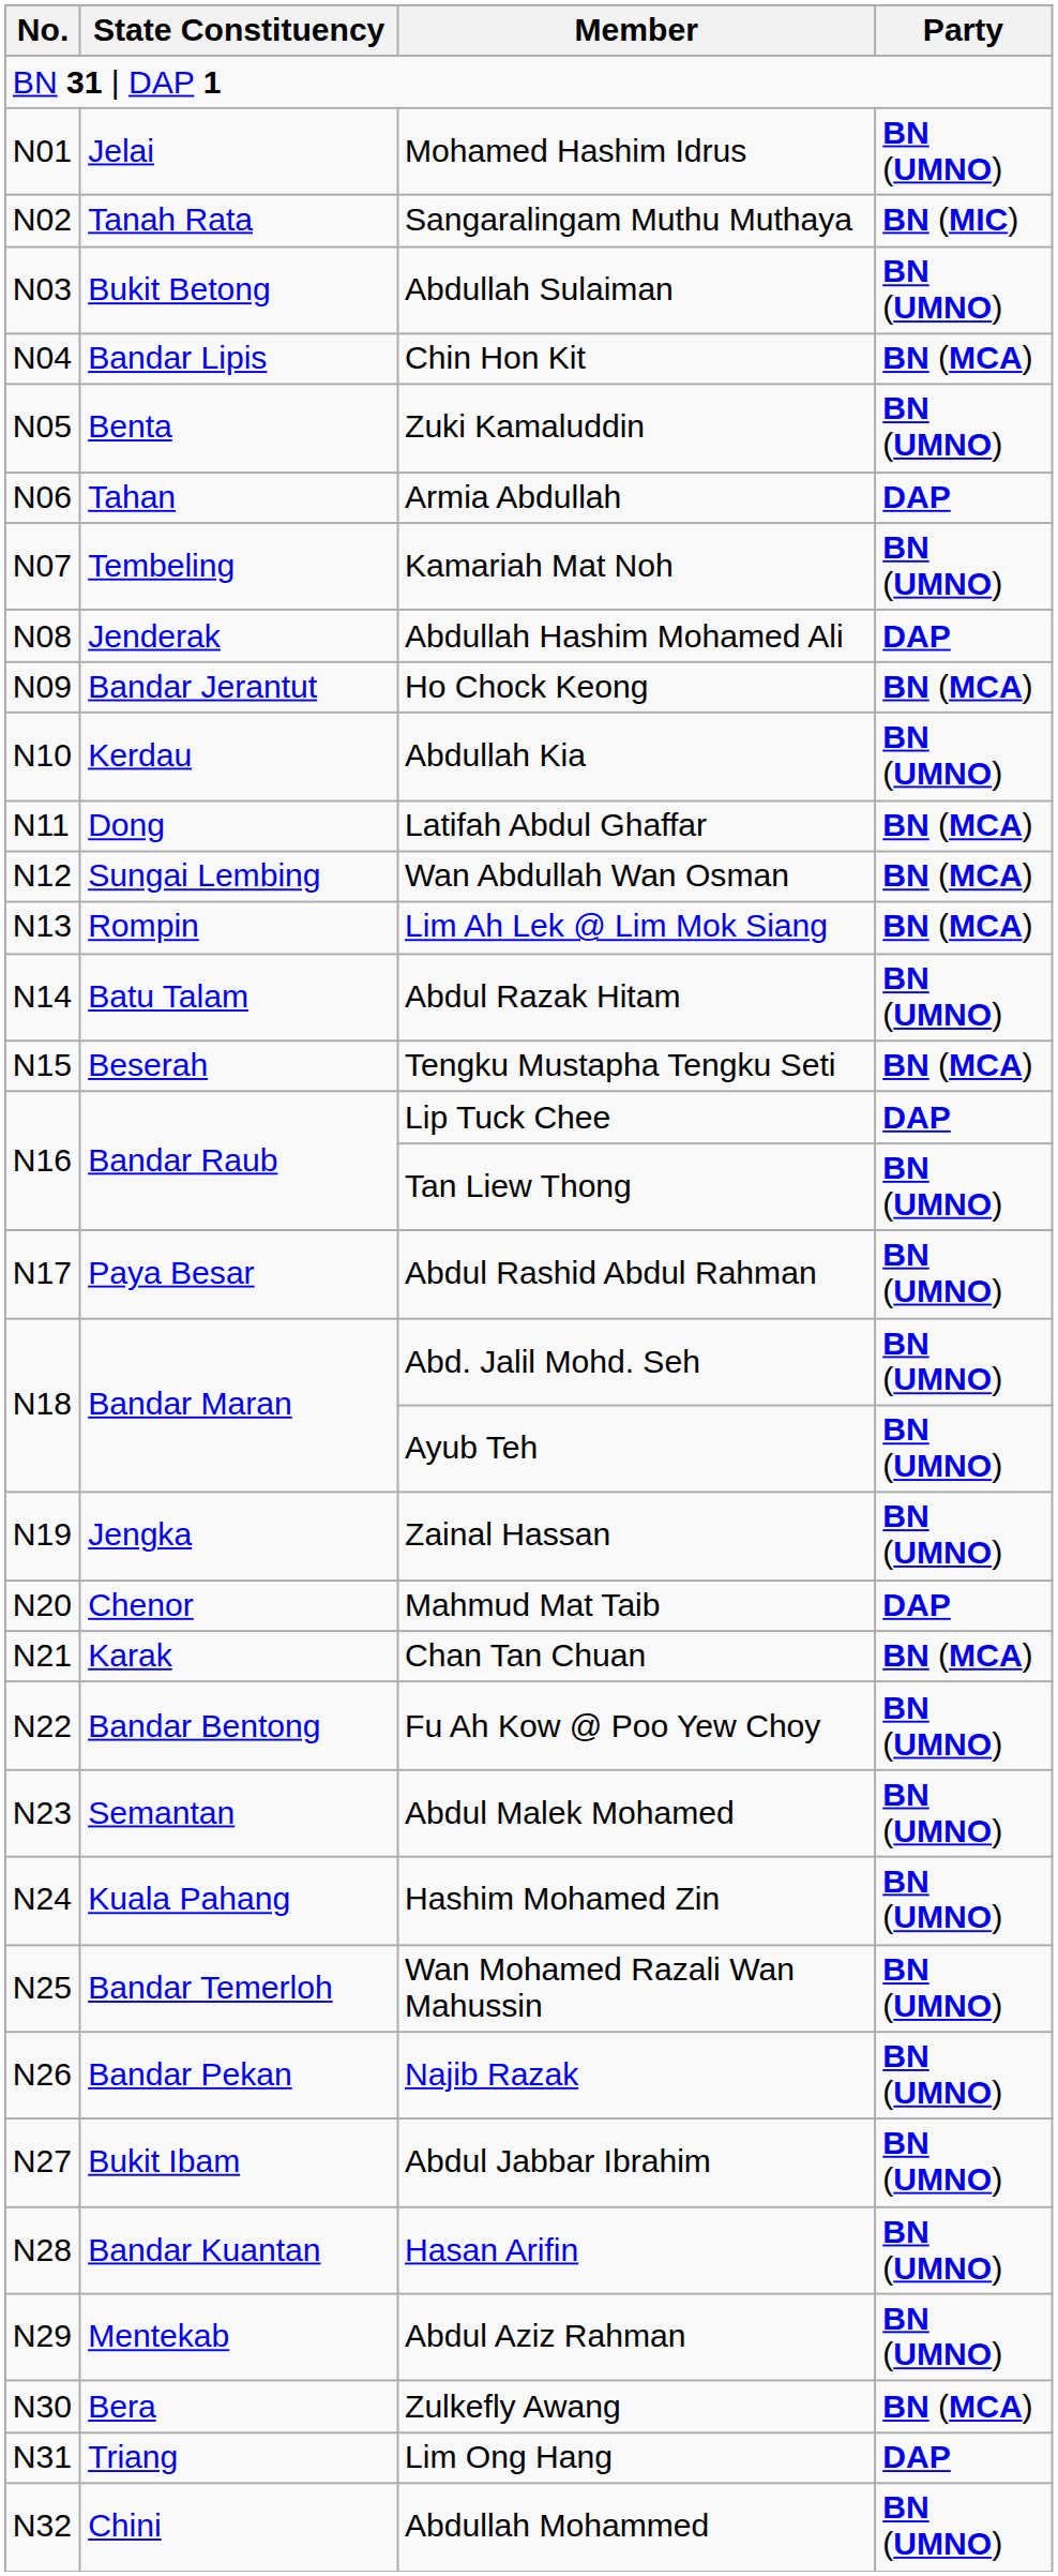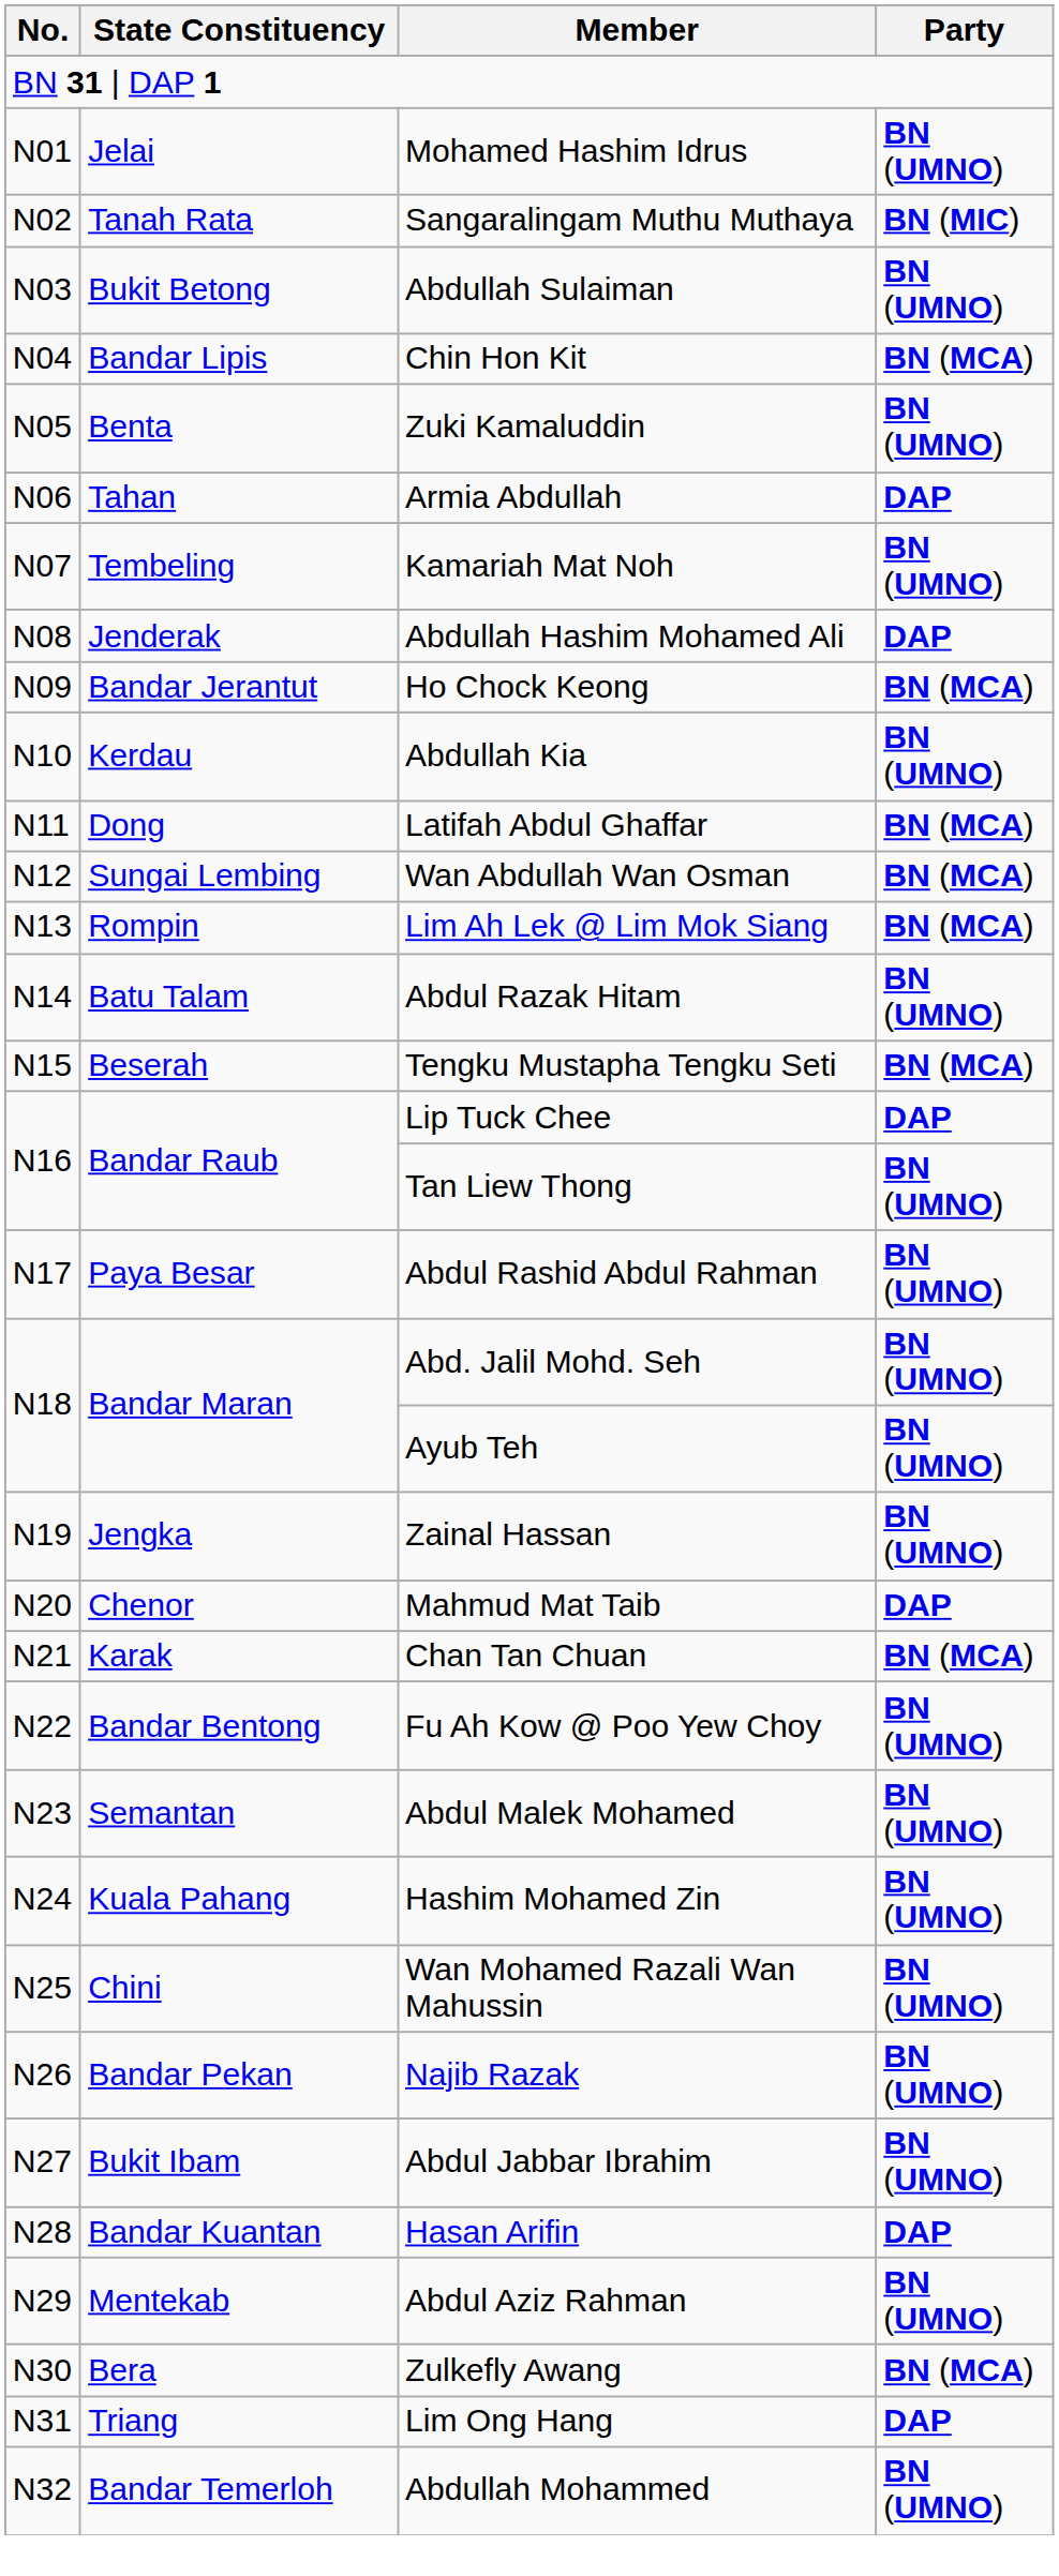Wan Mohamed Razali Wan Mahussin | State Constituency: Bandar Temerloh -> Chini
Hasan Arifin | Party: BN (UMNO) -> DAP
Abdullah Mohammed | State Constituency: Chini -> Bandar Temerloh
